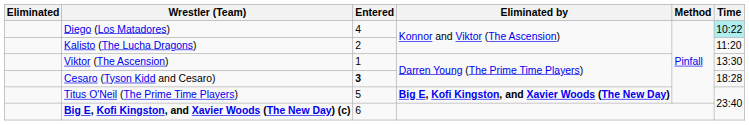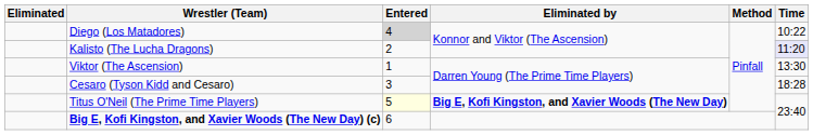Diego (Los Matadores) | Entered: no background -> lightgrey background
Diego (Los Matadores) | Time: paleturquoise background -> no background
Kalisto (The Lucha Dragons) | Time: no background -> lavender background
Cesaro (Tyson Kidd and Cesaro) | Entered: bold -> normal
Titus O'Neil (The Prime Time Players) | Entered: no background -> lightyellow background
